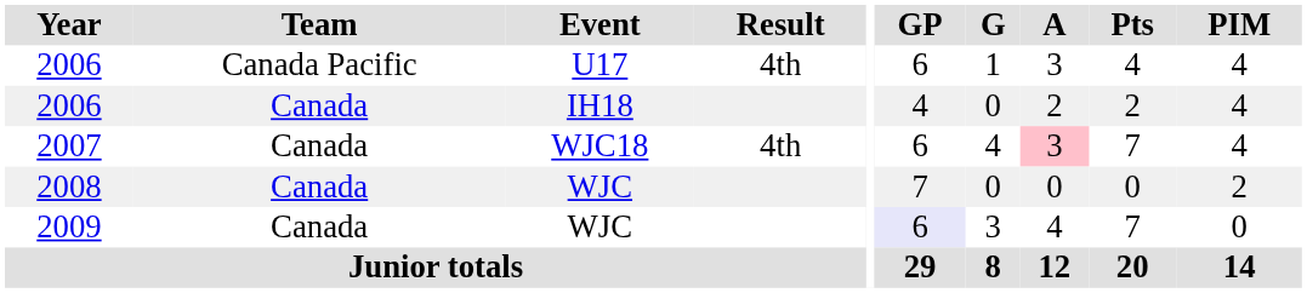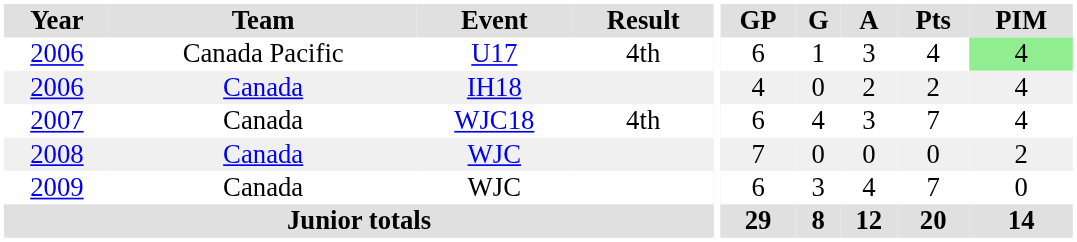2006 / U17 | PIM: no background -> lightgreen background
2007 | A: pink background -> no background
2009 | GP: lavender background -> no background
